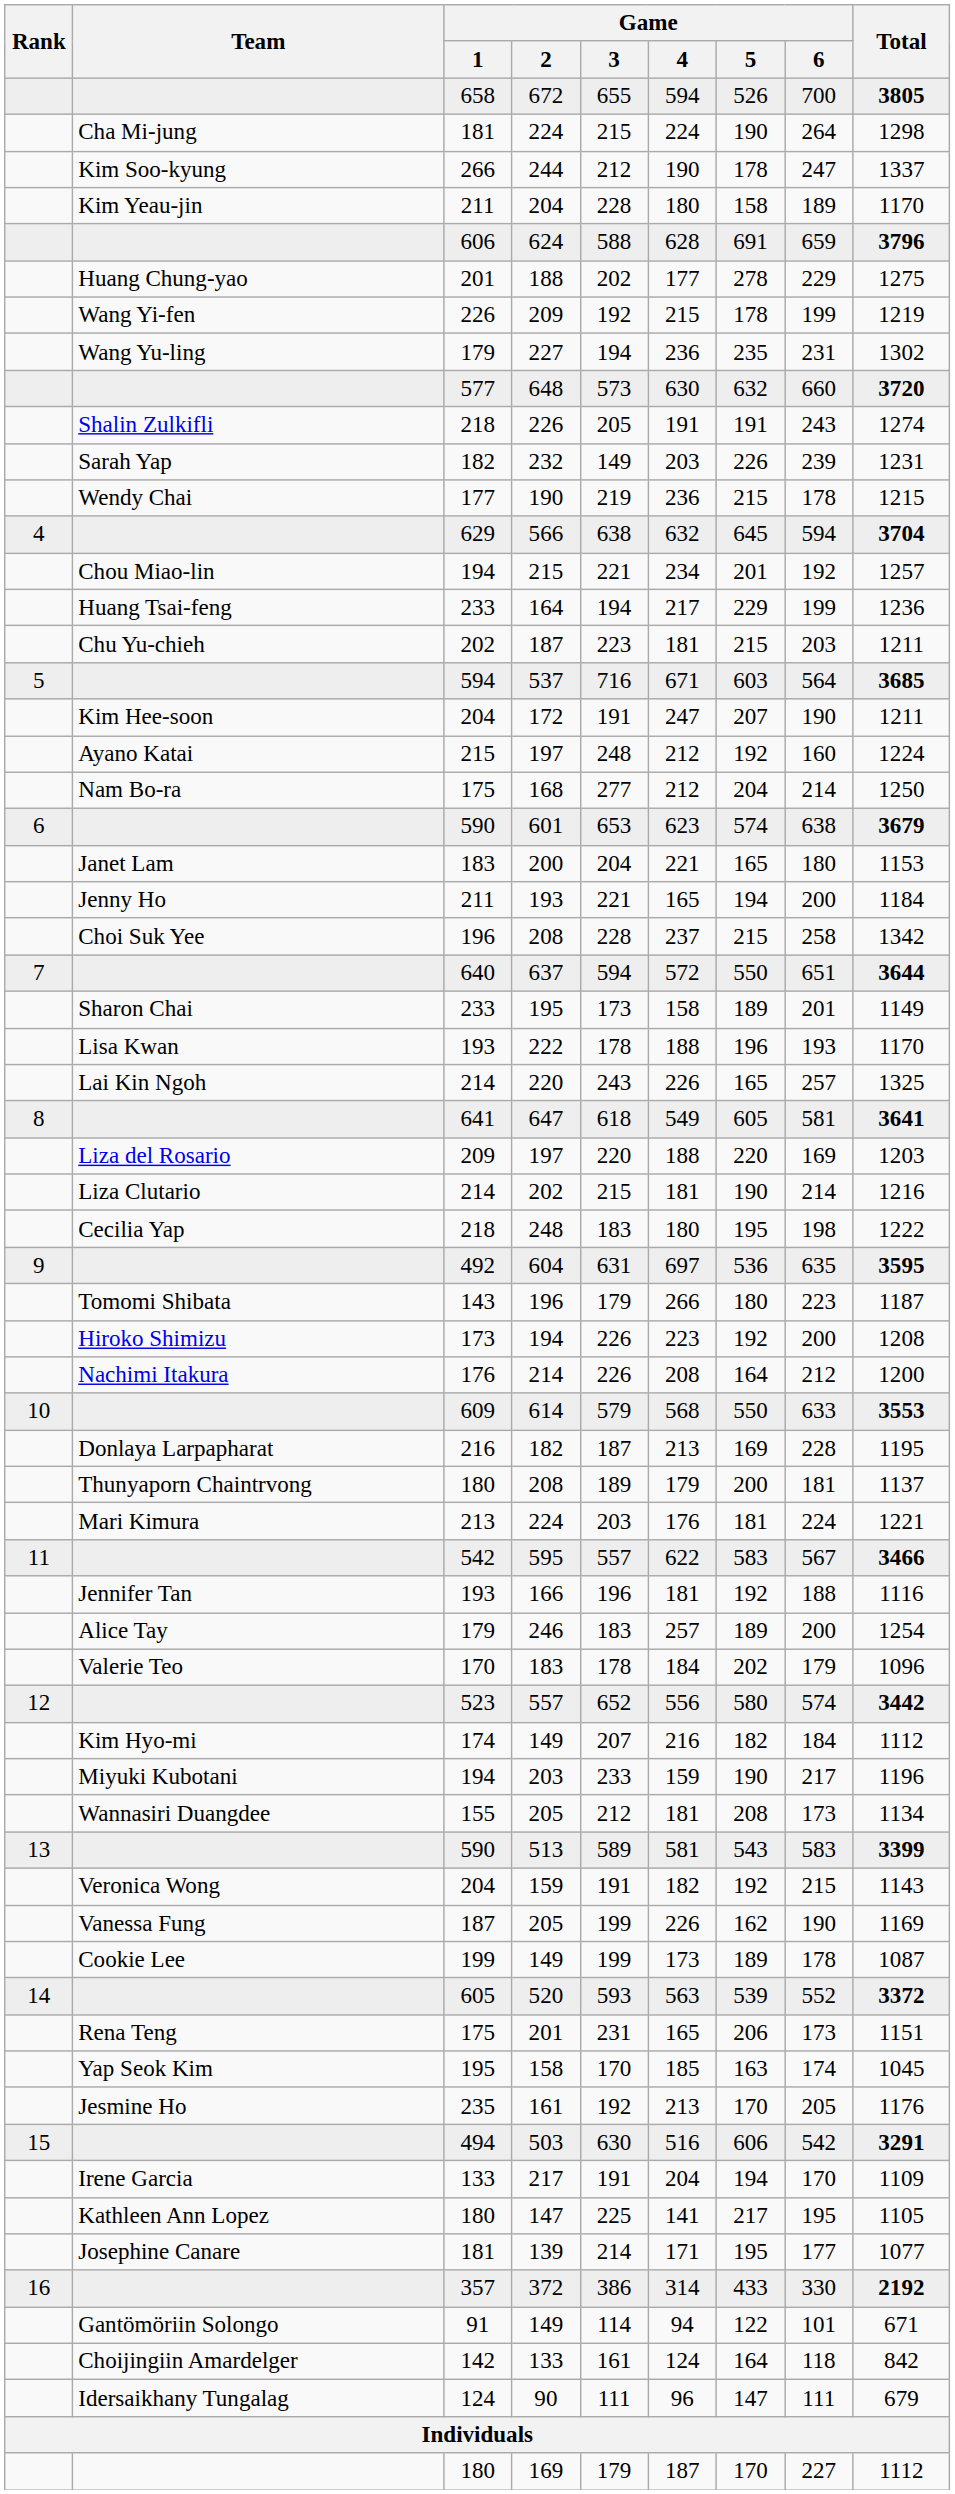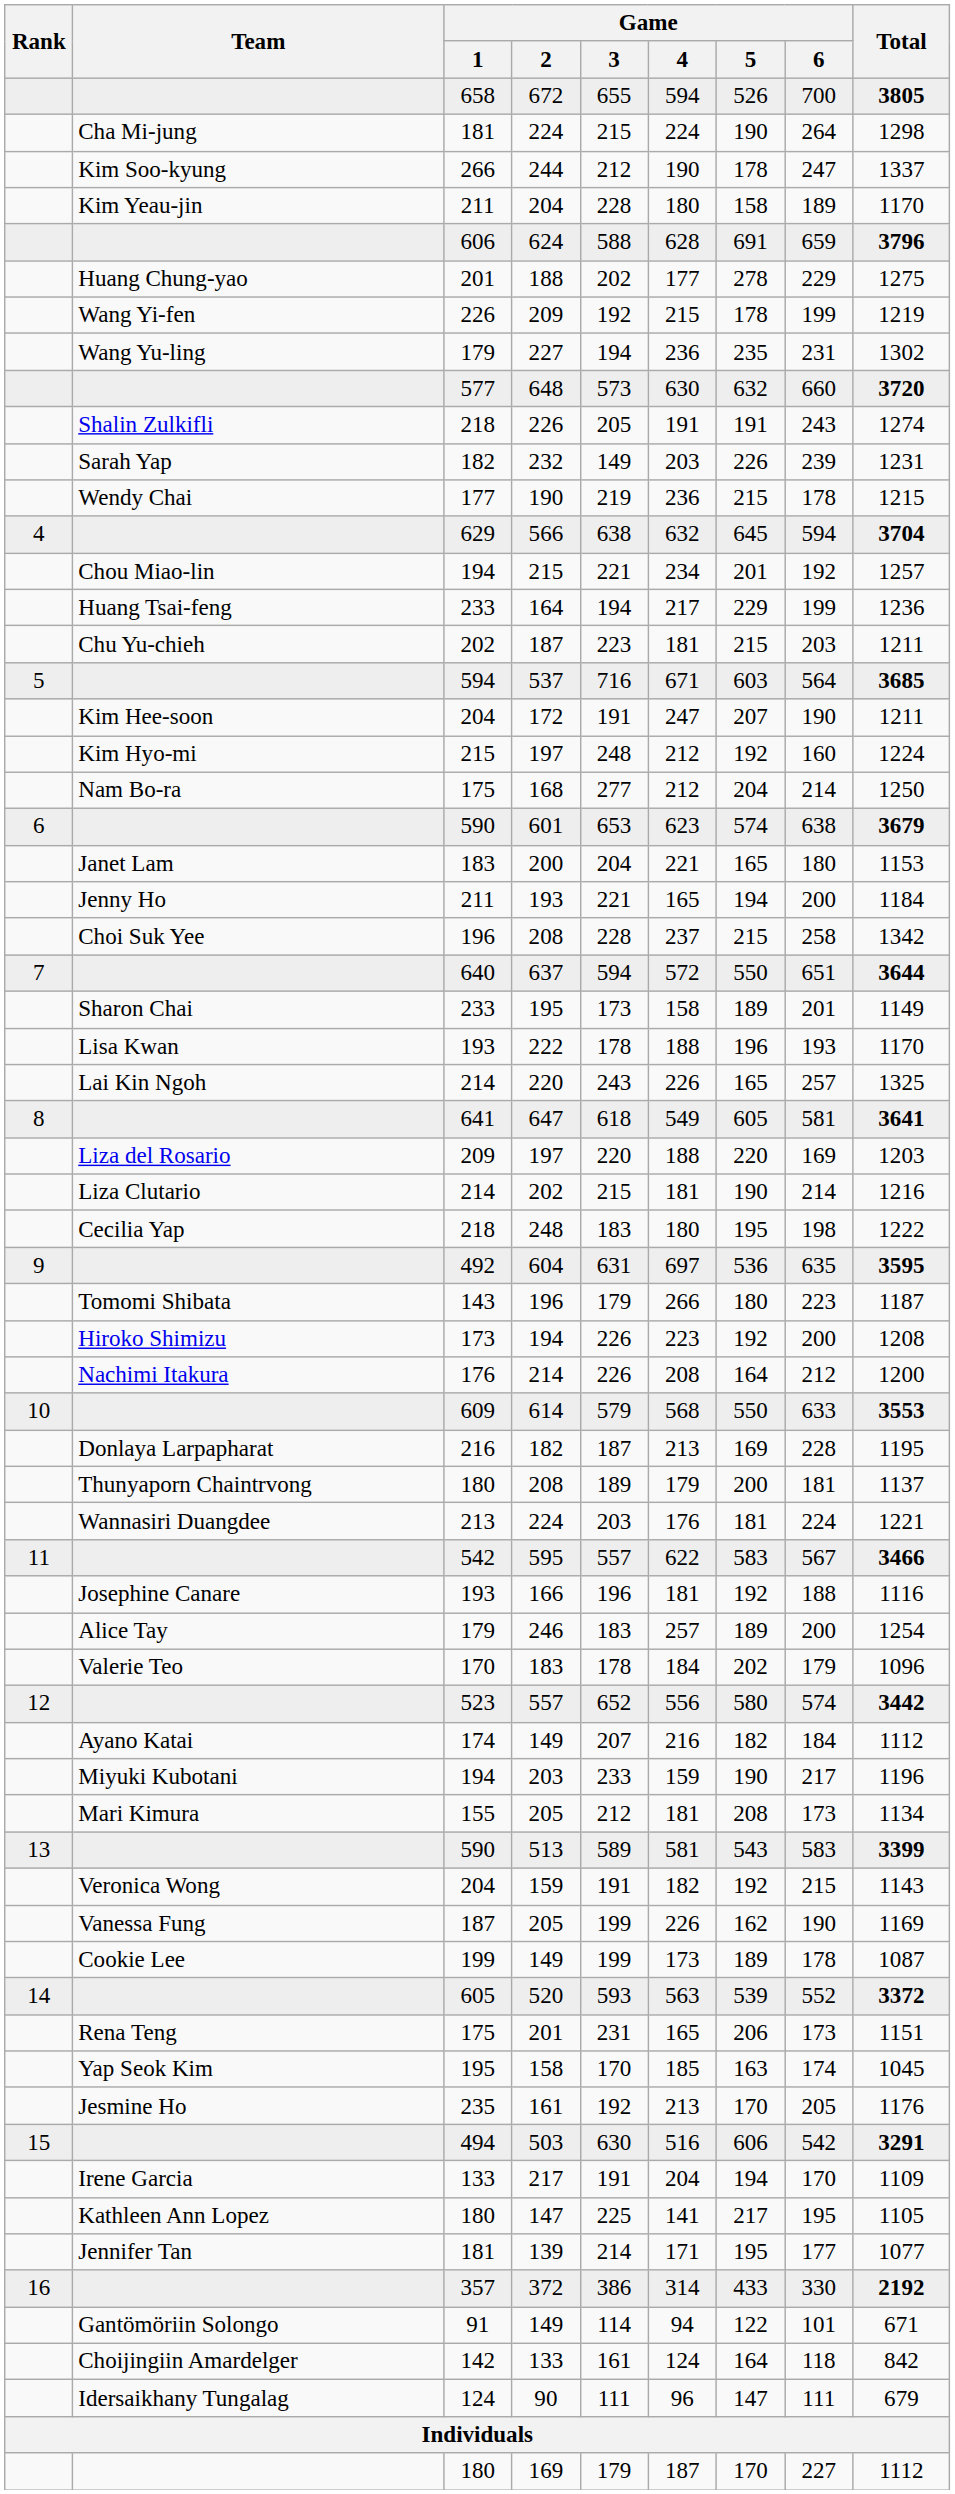215 / 197 | Team: Ayano Katai -> Kim Hyo-mi
213 / 224 | Team: Mari Kimura -> Wannasiri Duangdee
166 | Team: Jennifer Tan -> Josephine Canare
174 / 149 | Team: Kim Hyo-mi -> Ayano Katai
155 / 205 | Team: Wannasiri Duangdee -> Mari Kimura
139 | Team: Josephine Canare -> Jennifer Tan
